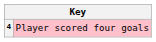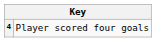4 | column 2: pink background -> no background
